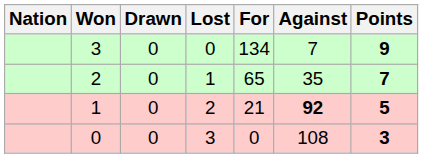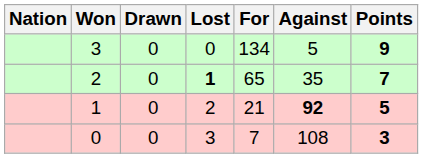row 2 | Against: 7 -> 5
row 3 | Lost: normal -> bold
row 5 | For: 0 -> 7
